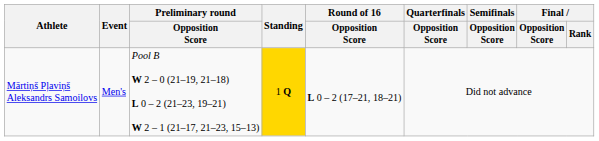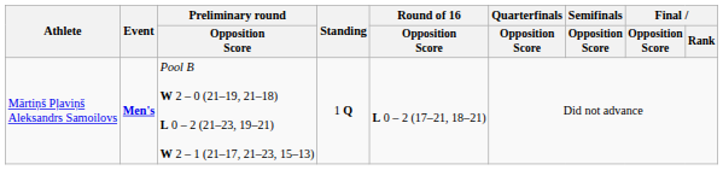Mārtiņš Pļaviņš Aleksandrs Samoilovs | Event: normal -> bold
Mārtiņš Pļaviņš Aleksandrs Samoilovs | Standing: gold background -> no background
